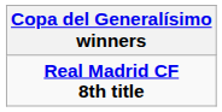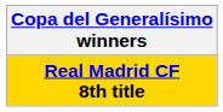row 2 | column 1: no background -> gold background
